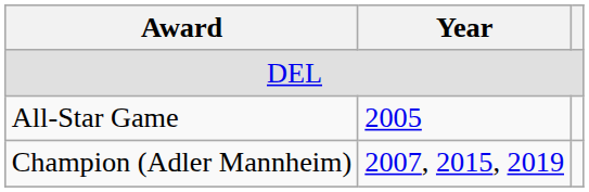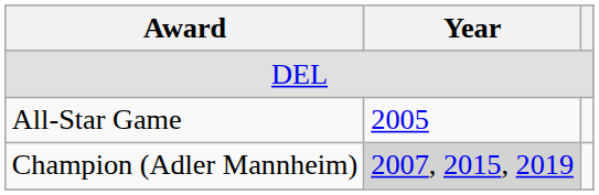Champion (Adler Mannheim) | Year: no background -> lightgrey background
